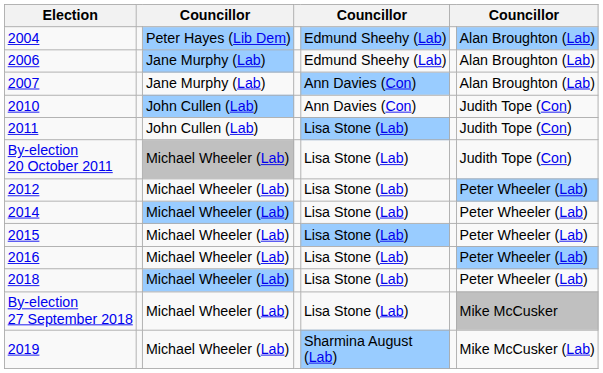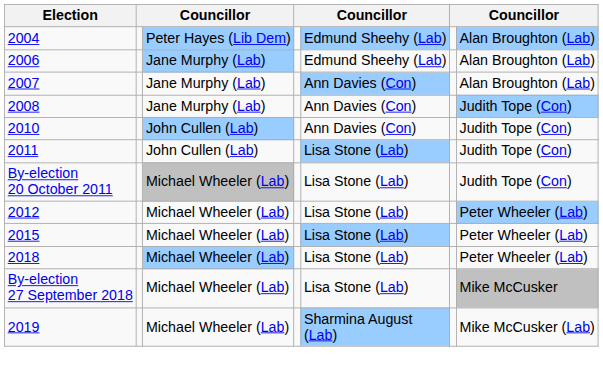+ row: 2008 | Jane Murphy (Lab) | Ann Davies (Con) | Judith Tope (Con)
- row: 2014 | Michael Wheeler (Lab) | Lisa Stone (Lab) | Peter Wheeler (Lab)
- row: 2016 | Michael Wheeler (Lab) | Lisa Stone (Lab) | Peter Wheeler (Lab)
